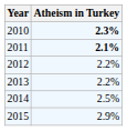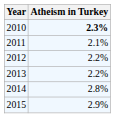2011 | Atheism in Turkey: bold -> normal
2014 | Atheism in Turkey: 2.5% -> 2.8%
